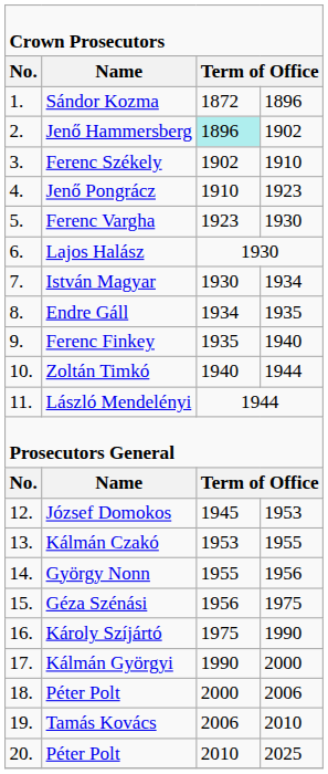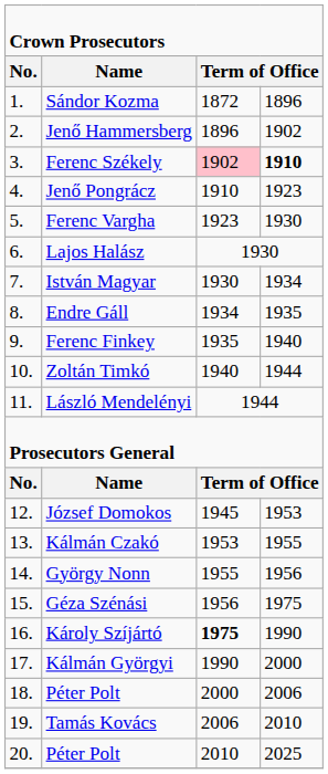Jenő Hammersberg | column 3: paleturquoise background -> no background
Ferenc Székely | column 3: no background -> pink background
Ferenc Székely | column 4: normal -> bold
Károly Szíjártó | column 3: normal -> bold
